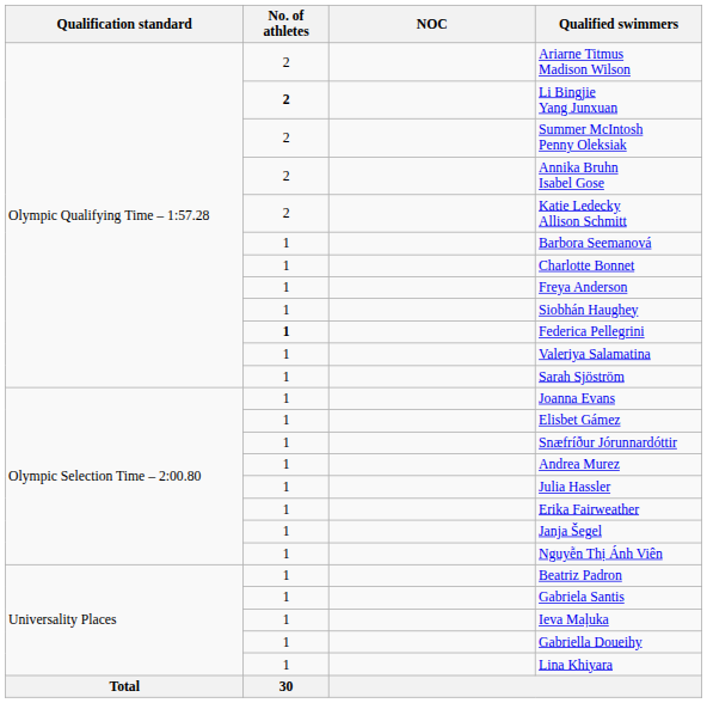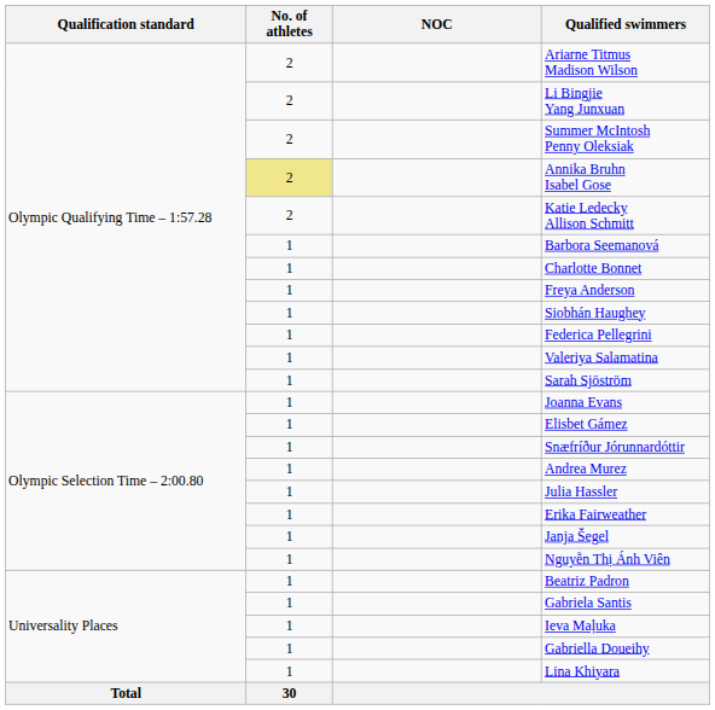Li Bingjie Yang Junxuan | No. of athletes: bold -> normal
Annika Bruhn Isabel Gose | No. of athletes: no background -> khaki background
Federica Pellegrini | No. of athletes: bold -> normal
